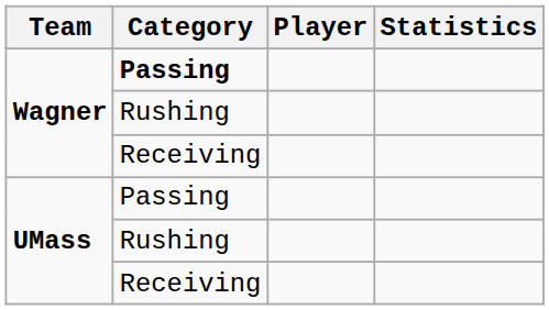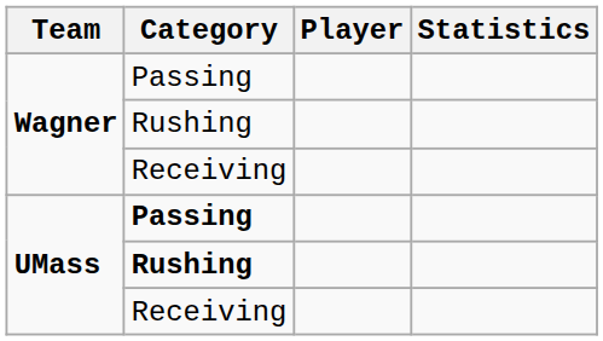Wagner / Passing | Category: bold -> normal
UMass / Passing | Category: normal -> bold
UMass / Rushing | Category: normal -> bold
